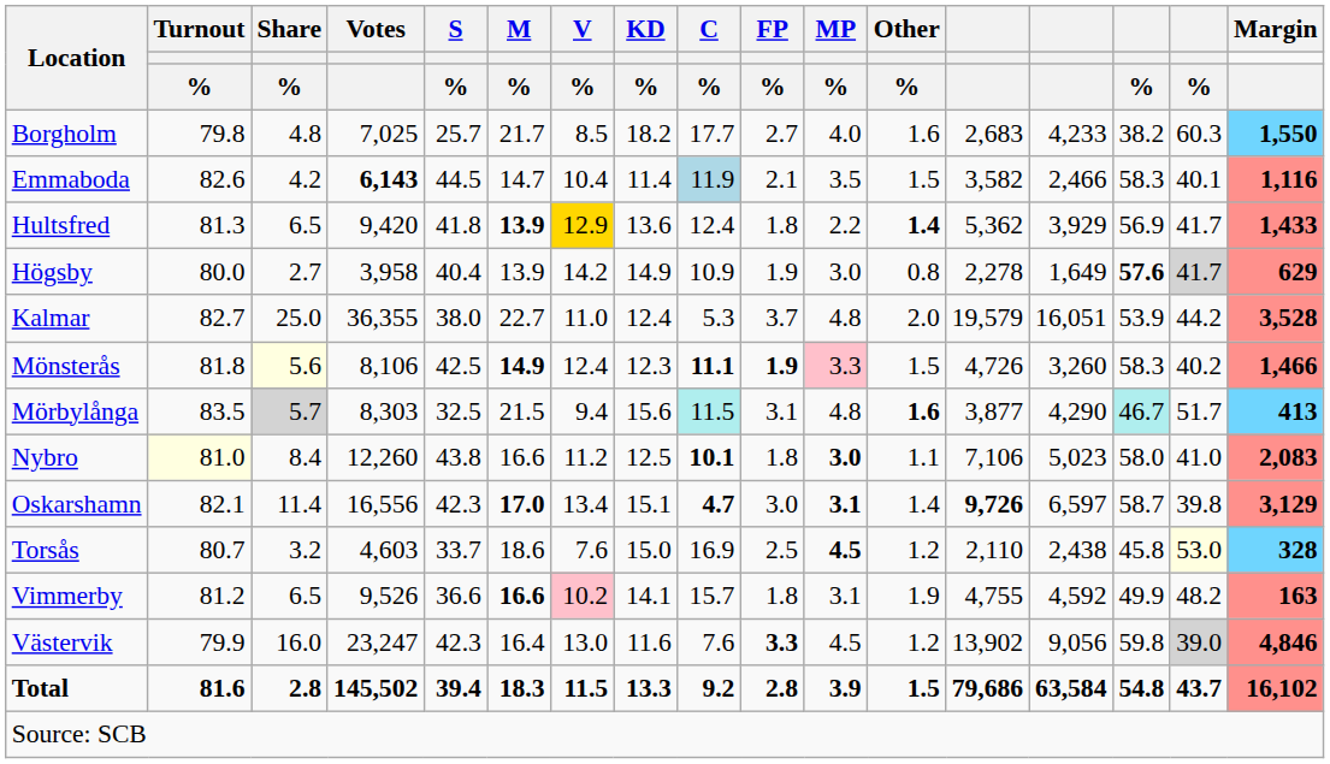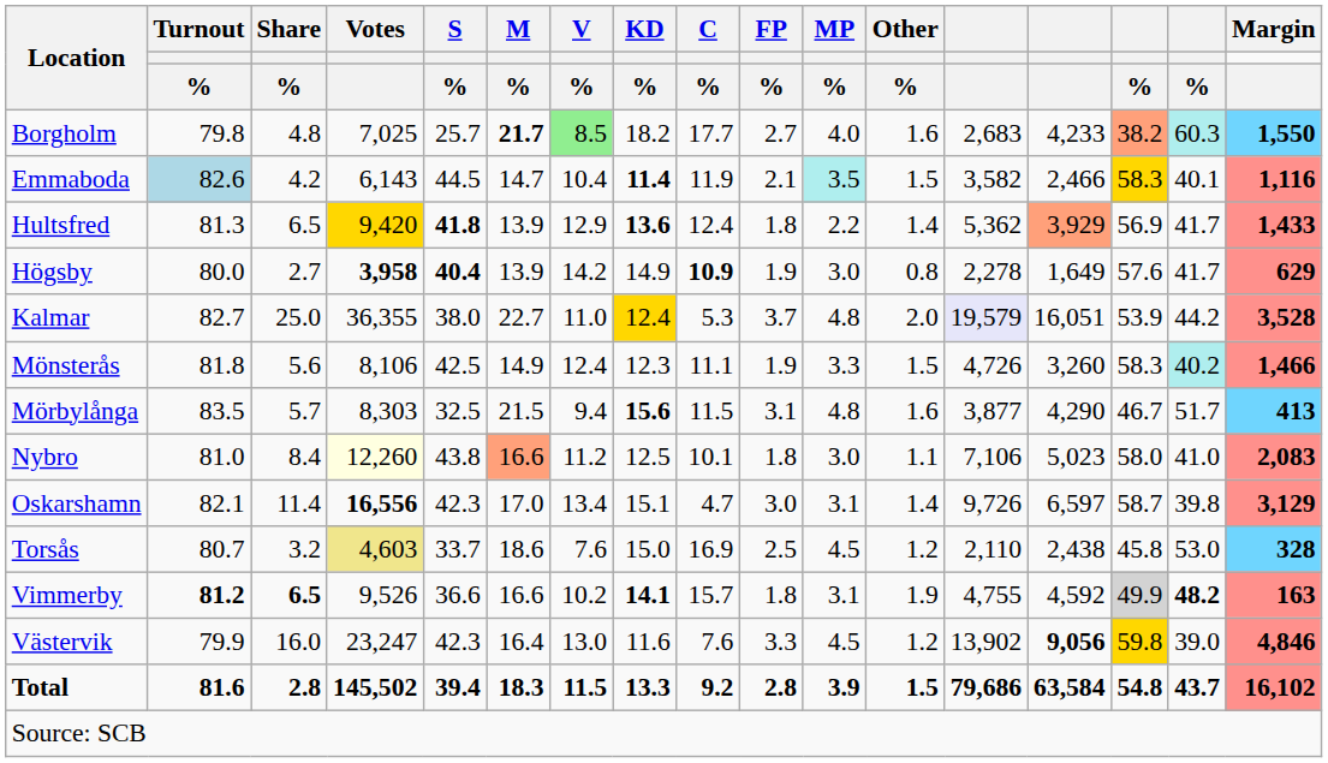Borgholm | M / %: normal -> bold
Borgholm | V / %: no background -> lightgreen background
Borgholm | column 15: no background -> lightsalmon background
Borgholm | column 16: no background -> paleturquoise background
Emmaboda | Turnout / %: no background -> lightblue background
Emmaboda | Votes: bold -> normal
Emmaboda | KD / %: normal -> bold
Emmaboda | C / %: lightblue background -> no background
Emmaboda | MP / %: no background -> paleturquoise background
Emmaboda | column 15: no background -> gold background
Hultsfred | Votes: no background -> gold background
Hultsfred | S / %: normal -> bold
Hultsfred | M / %: bold -> normal
Hultsfred | V / %: gold background -> no background
Hultsfred | KD / %: normal -> bold
Hultsfred | Other / %: bold -> normal
Hultsfred | column 14: no background -> lightsalmon background
Högsby | Votes: normal -> bold
Högsby | S / %: normal -> bold
Högsby | C / %: normal -> bold
Högsby | column 15: bold -> normal
Högsby | column 16: lightgrey background -> no background
Kalmar | KD / %: no background -> gold background
Kalmar | column 13: no background -> lavender background
Mönsterås | Share / %: lightyellow background -> no background
Mönsterås | M / %: bold -> normal
Mönsterås | C / %: bold -> normal
Mönsterås | FP / %: bold -> normal
Mönsterås | MP / %: pink background -> no background
Mönsterås | column 16: no background -> paleturquoise background
Mörbylånga | Share / %: lightgrey background -> no background
Mörbylånga | KD / %: normal -> bold
Mörbylånga | C / %: paleturquoise background -> no background
Mörbylånga | Other / %: bold -> normal
Mörbylånga | column 15: paleturquoise background -> no background
Nybro | Turnout / %: lightyellow background -> no background
Nybro | Votes: no background -> lightyellow background
Nybro | M / %: no background -> lightsalmon background
Nybro | C / %: bold -> normal
Nybro | MP / %: bold -> normal
Oskarshamn | Votes: normal -> bold
Oskarshamn | M / %: bold -> normal
Oskarshamn | C / %: bold -> normal
Oskarshamn | MP / %: bold -> normal
Oskarshamn | column 13: bold -> normal
Torsås | Votes: no background -> khaki background
Torsås | MP / %: bold -> normal
Torsås | column 16: lightyellow background -> no background
Vimmerby | Turnout / %: normal -> bold
Vimmerby | Share / %: normal -> bold
Vimmerby | M / %: bold -> normal
Vimmerby | V / %: pink background -> no background
Vimmerby | KD / %: normal -> bold
Vimmerby | column 15: no background -> lightgrey background
Vimmerby | column 16: normal -> bold
Västervik | FP / %: bold -> normal
Västervik | column 14: normal -> bold
Västervik | column 15: no background -> gold background
Västervik | column 16: lightgrey background -> no background
